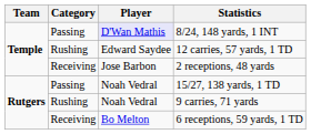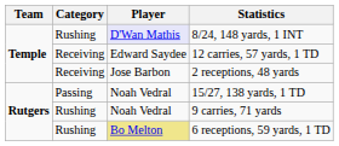8/24, 148 yards, 1 INT | Category: Passing -> Rushing
12 carries, 57 yards, 1 TD | Category: Rushing -> Receiving
6 receptions, 59 yards, 1 TD | Category: Receiving -> Rushing
6 receptions, 59 yards, 1 TD | Player: no background -> khaki background
